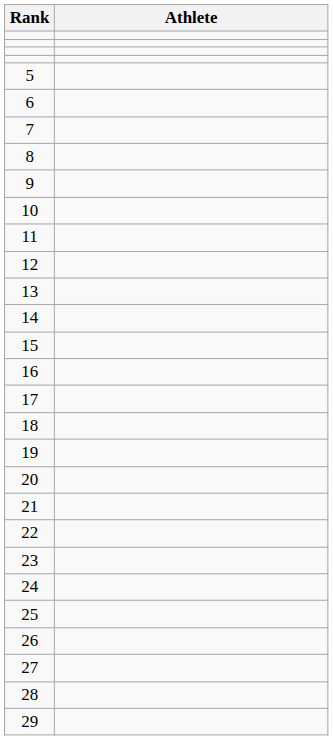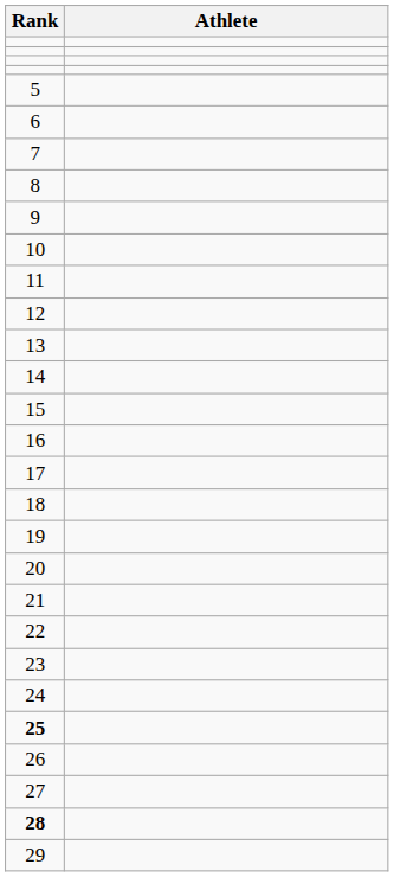row 26 | Rank: normal -> bold
row 29 | Rank: normal -> bold
